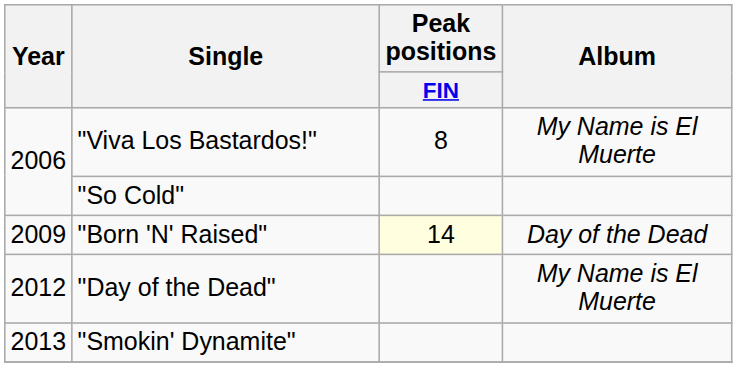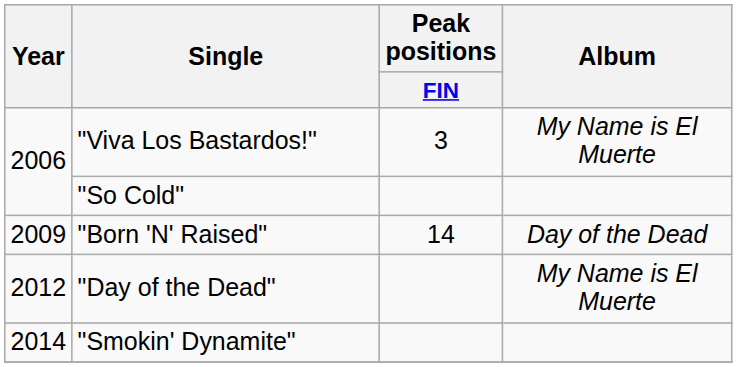"Viva Los Bastardos!" | Peak positions / FIN: 8 -> 3
"Born 'N' Raised" | Peak positions / FIN: lightyellow background -> no background
"Smokin' Dynamite" | Year: 2013 -> 2014
